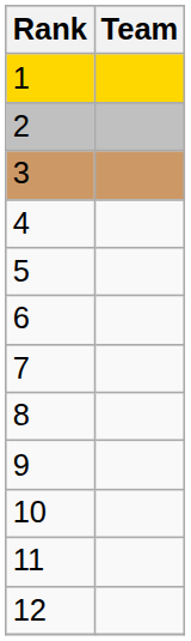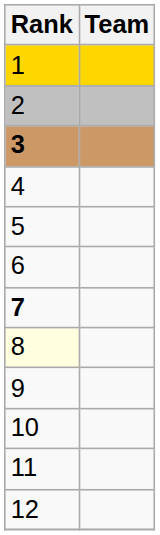3 | Rank: normal -> bold
7 | Rank: normal -> bold
8 | Rank: no background -> lightyellow background
